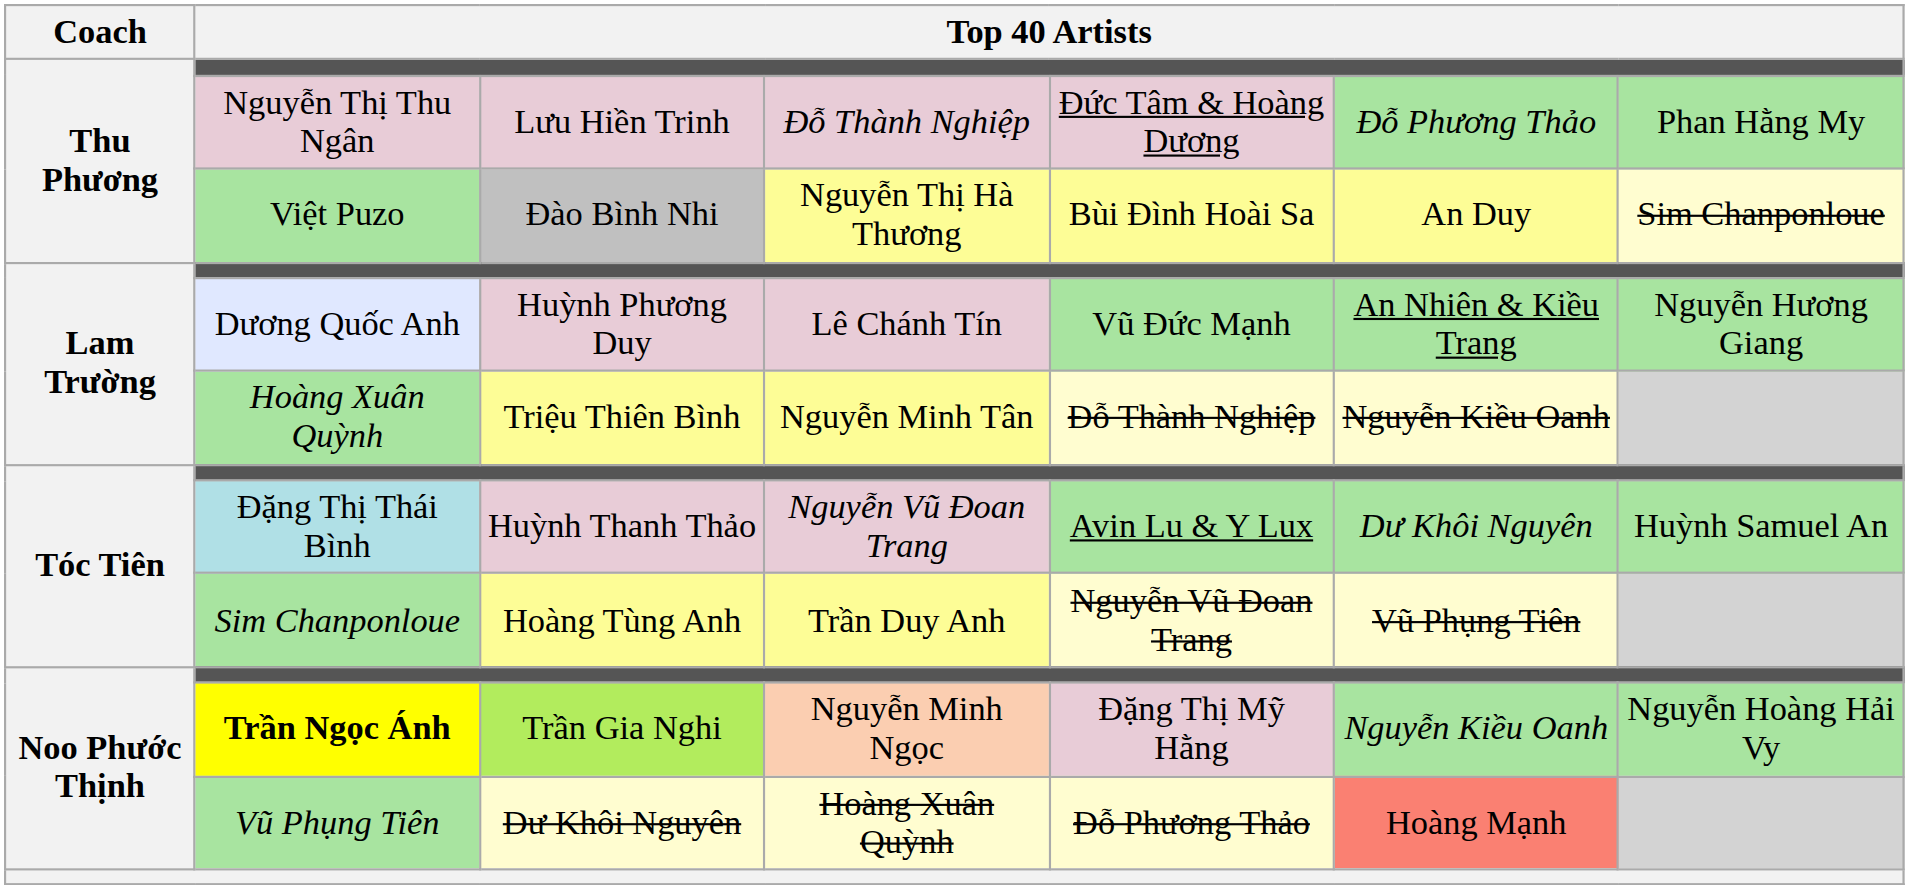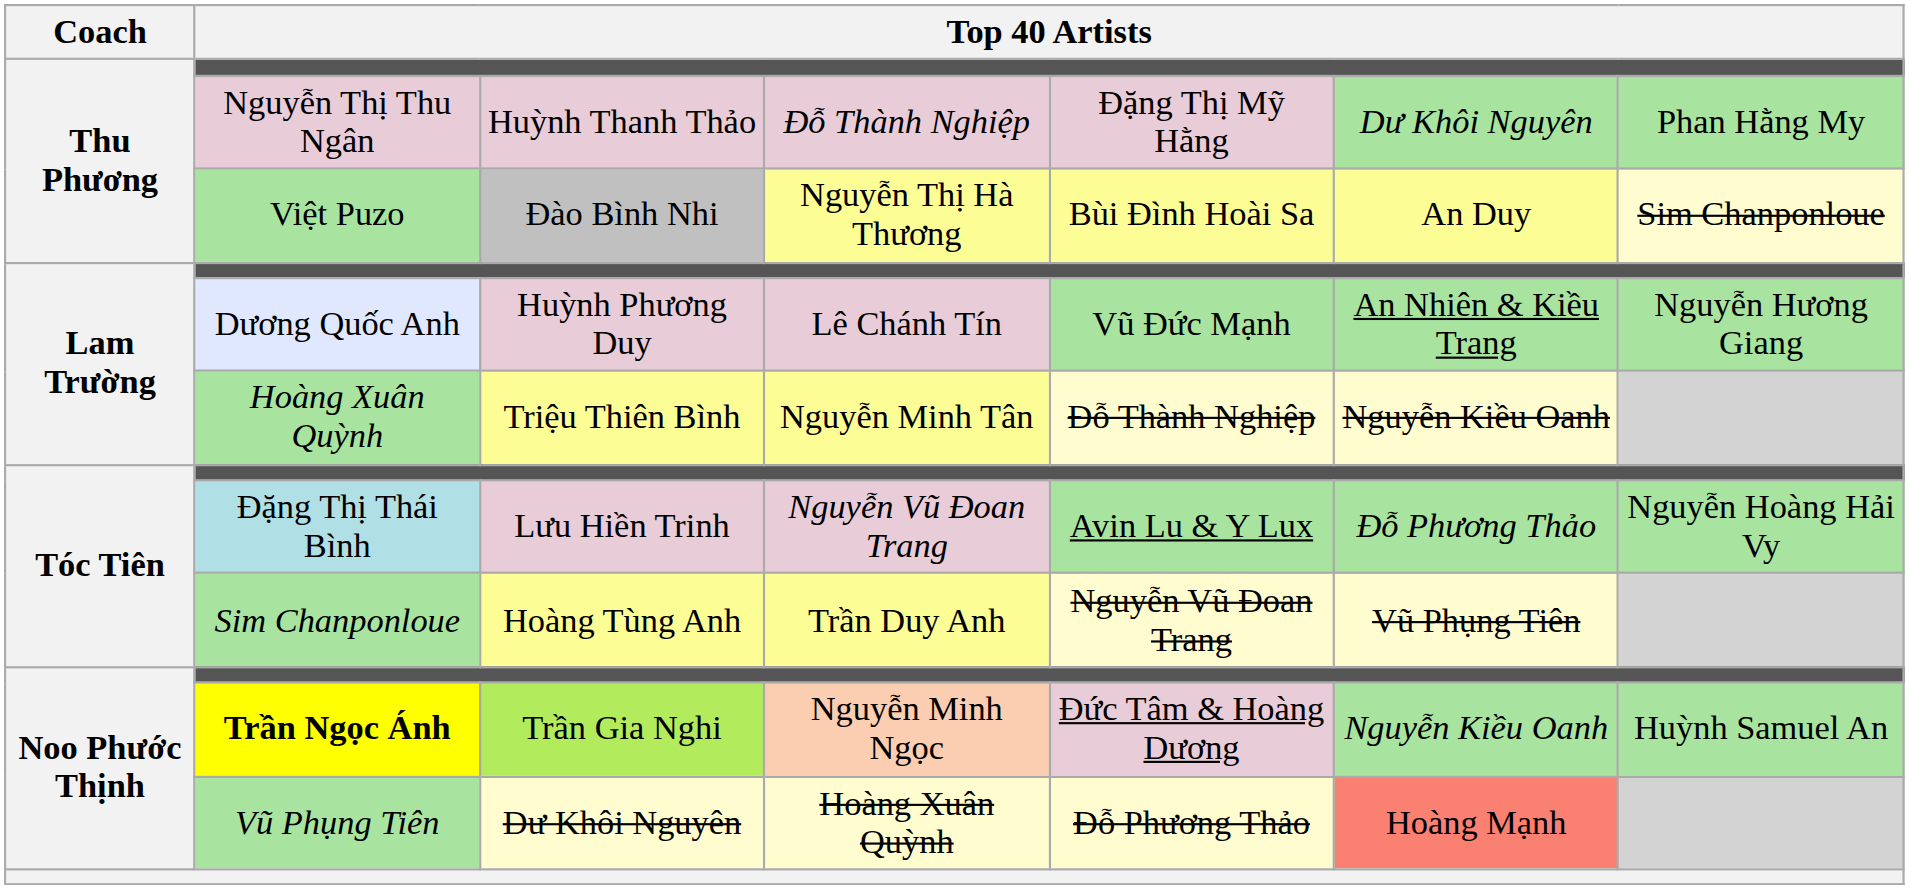Nguyễn Thị Thu Ngân | column 3: Lưu Hiền Trinh -> Huỳnh Thanh Thảo
Nguyễn Thị Thu Ngân | column 5: Đức Tâm & Hoàng Dương -> Đặng Thị Mỹ Hằng
Nguyễn Thị Thu Ngân | column 6: Đỗ Phương Thảo -> Dư Khôi Nguyên
Đặng Thị Thái Bình | column 3: Huỳnh Thanh Thảo -> Lưu Hiền Trinh
Đặng Thị Thái Bình | column 6: Dư Khôi Nguyên -> Đỗ Phương Thảo
Đặng Thị Thái Bình | column 7: Huỳnh Samuel An -> Nguyễn Hoàng Hải Vy
Trần Ngọc Ánh | column 5: Đặng Thị Mỹ Hằng -> Đức Tâm & Hoàng Dương
Trần Ngọc Ánh | column 7: Nguyễn Hoàng Hải Vy -> Huỳnh Samuel An
